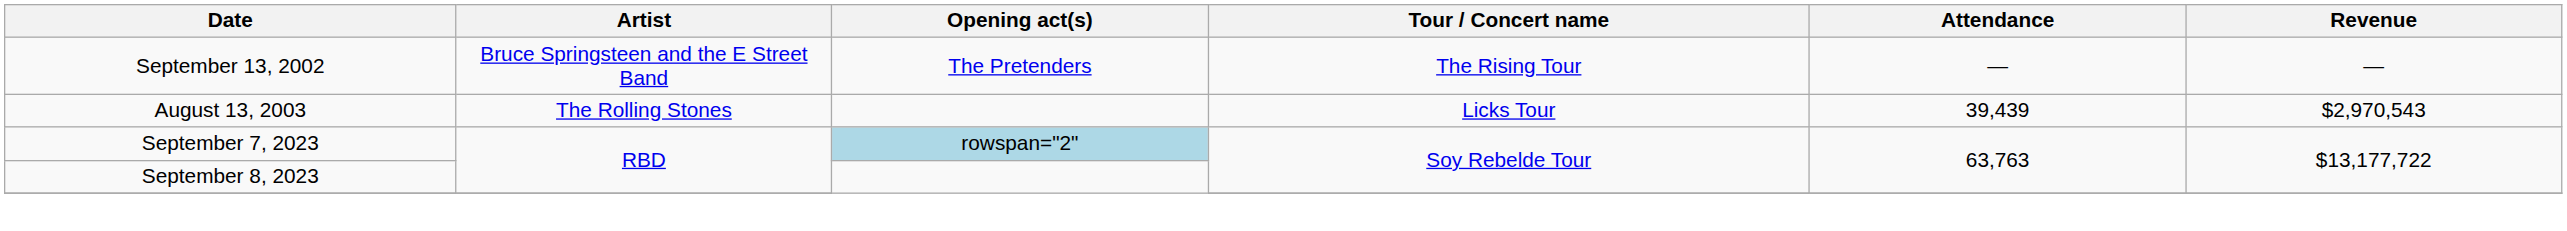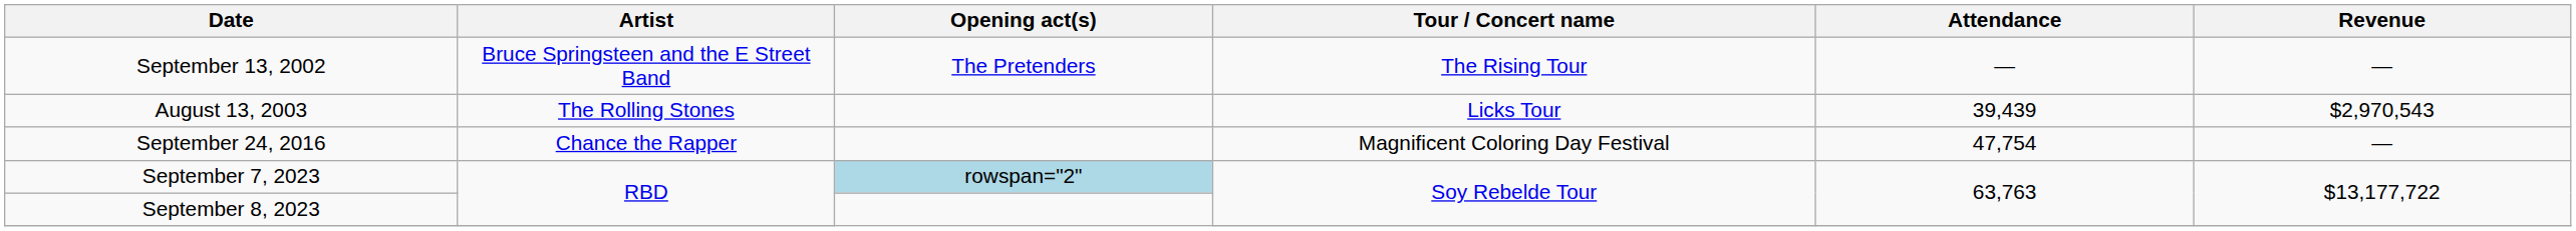+ row: September 24, 2016 | Chance the Rapper | Magnificent Coloring Day Festival | 47,754 | —
